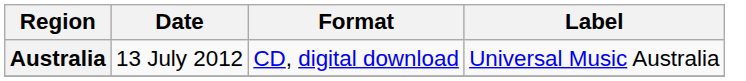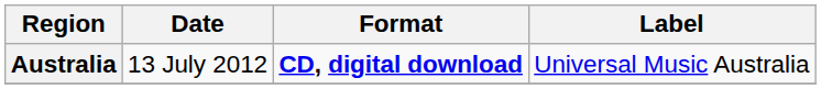Australia | Format: normal -> bold
